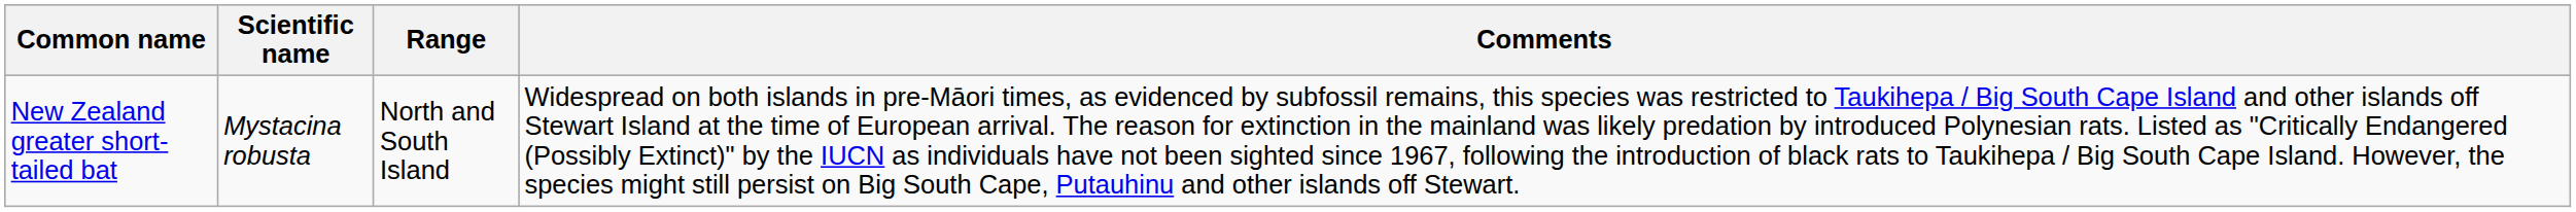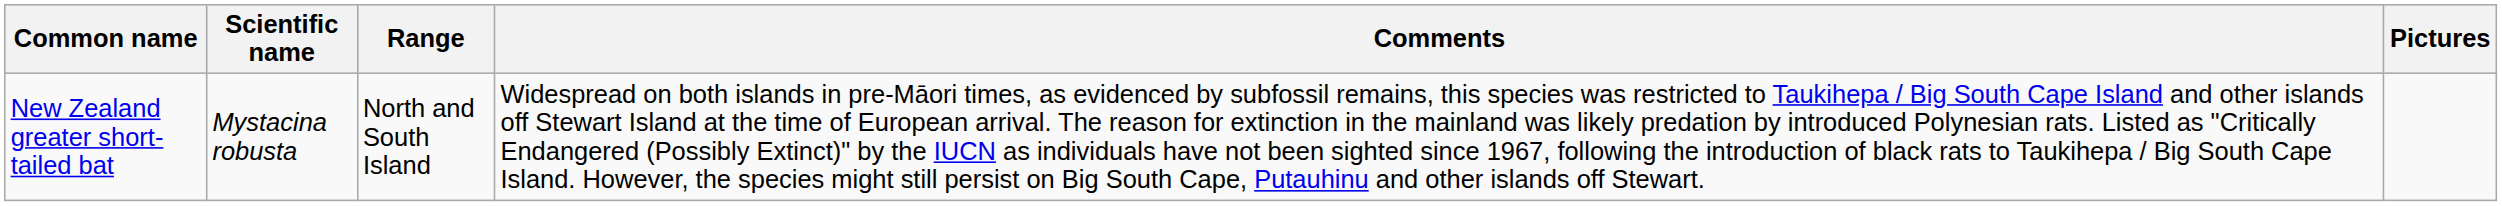+ column: Pictures
